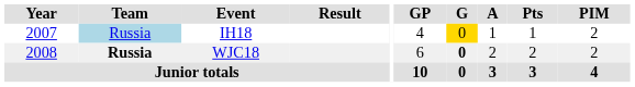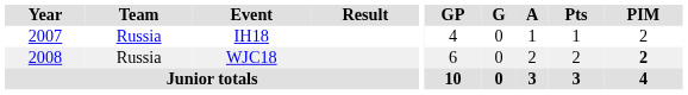IH18 | Team: lightblue background -> no background
IH18 | G: gold background -> no background
WJC18 | Team: bold -> normal
WJC18 | G: bold -> normal
WJC18 | PIM: normal -> bold
